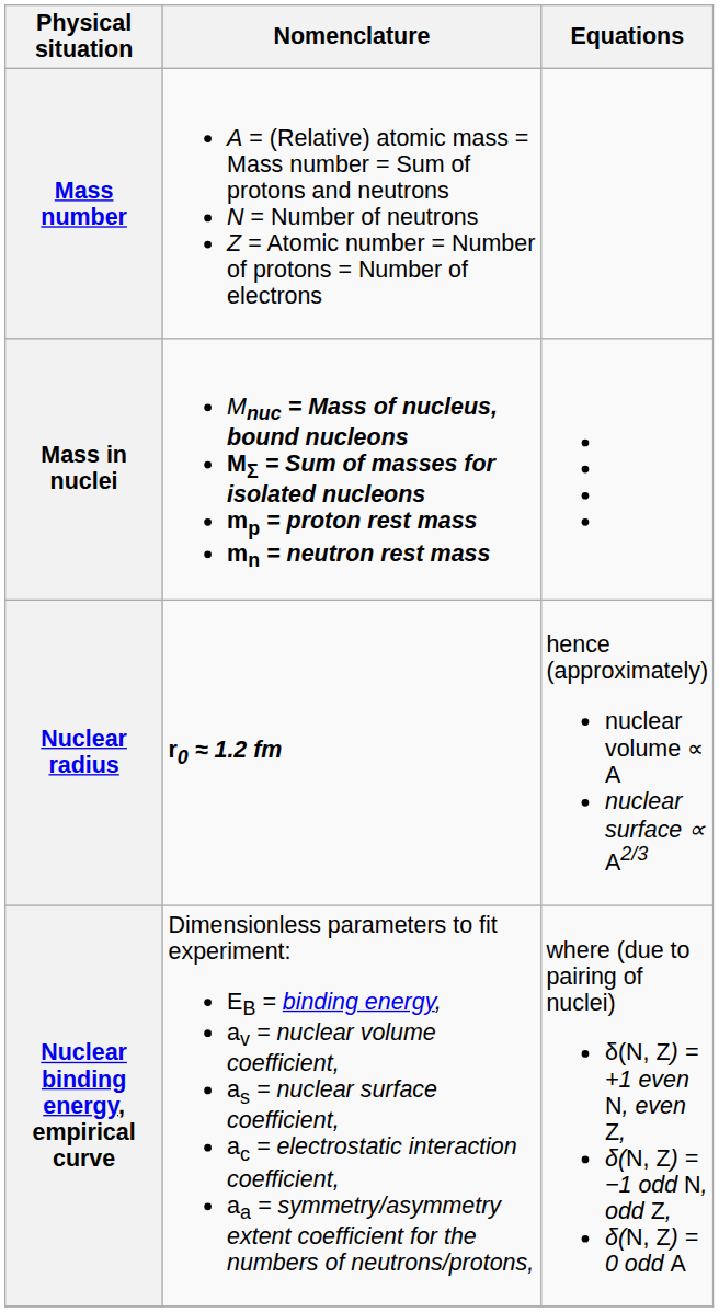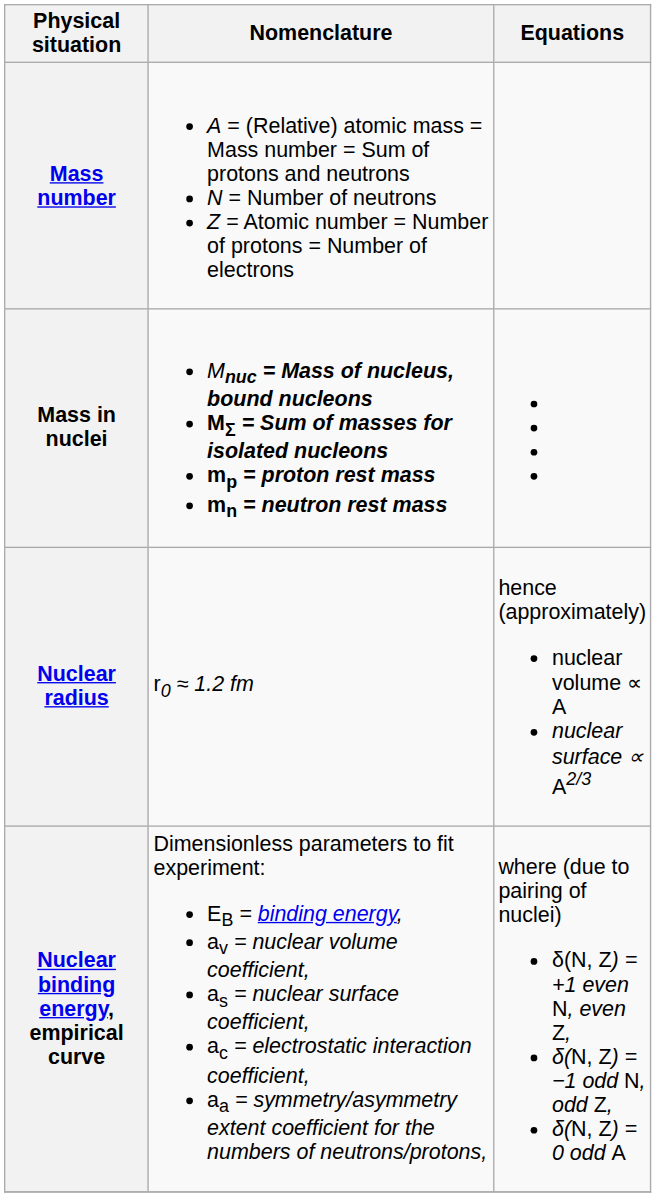Nuclear radius | Nomenclature: bold -> normal
